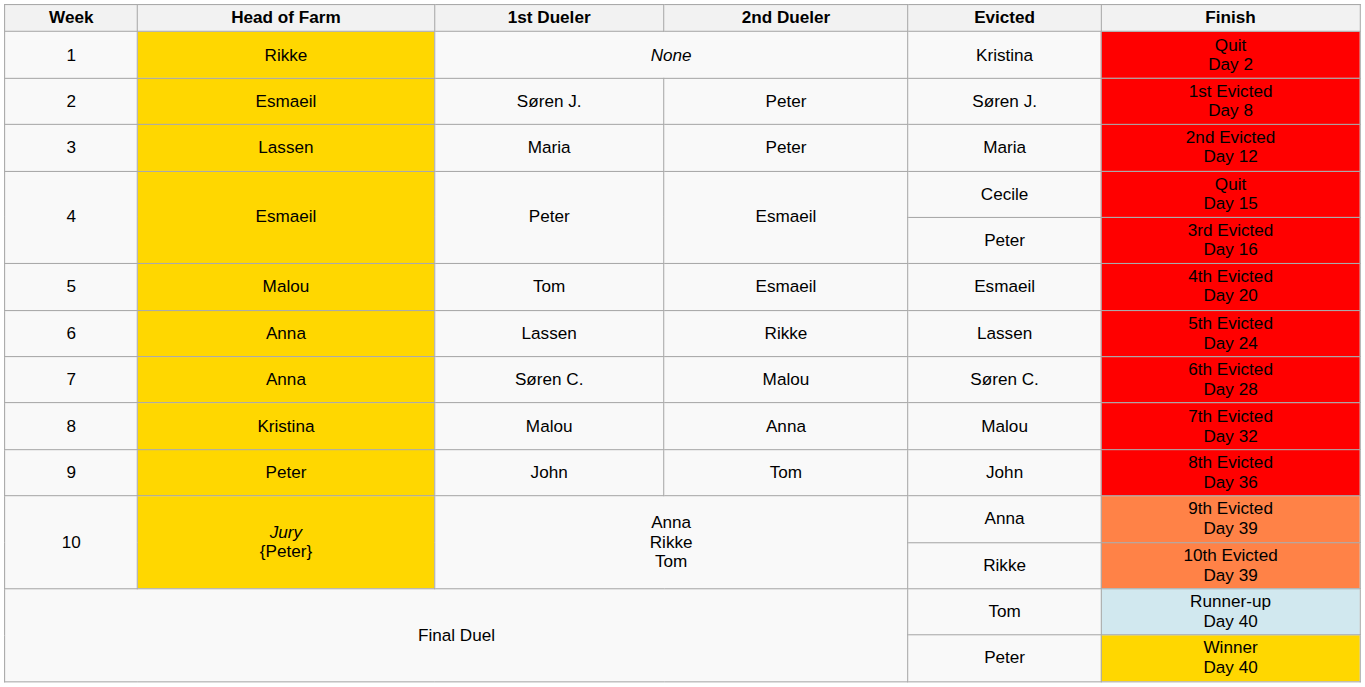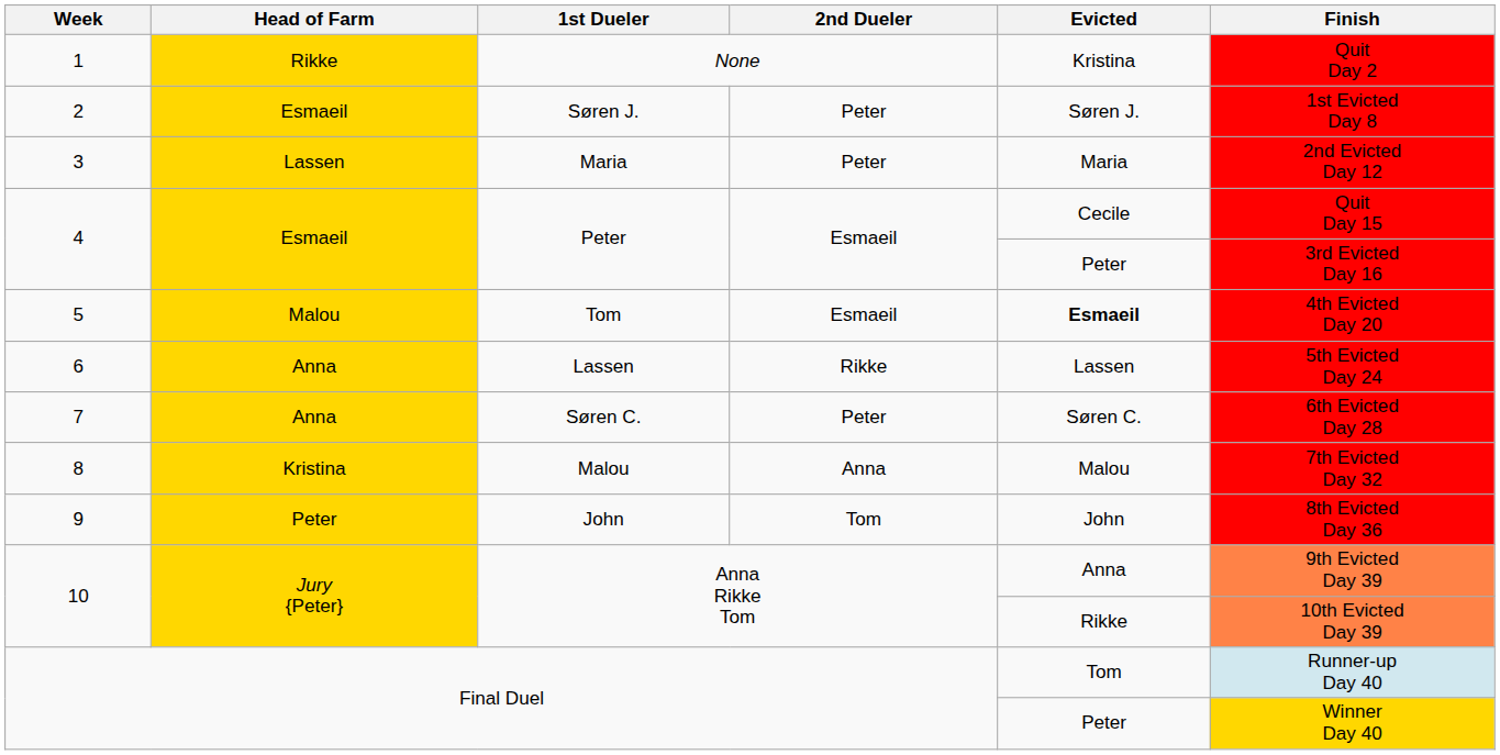5 | Evicted: normal -> bold
7 | 2nd Dueler: Malou -> Peter
